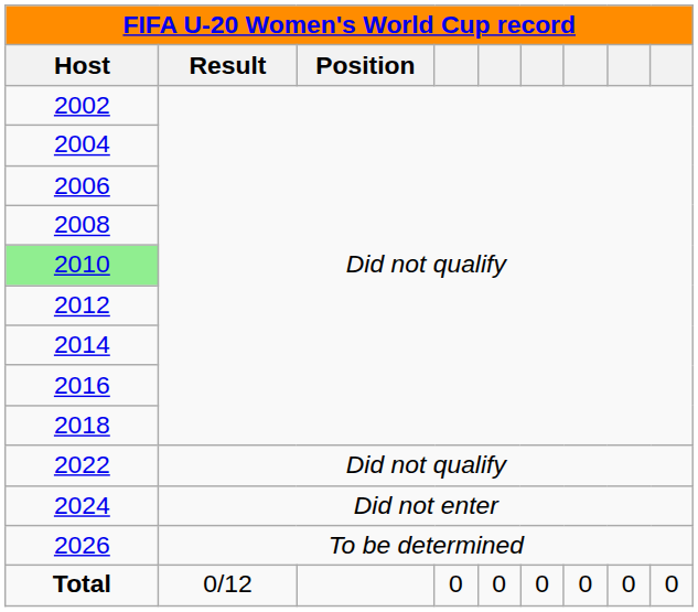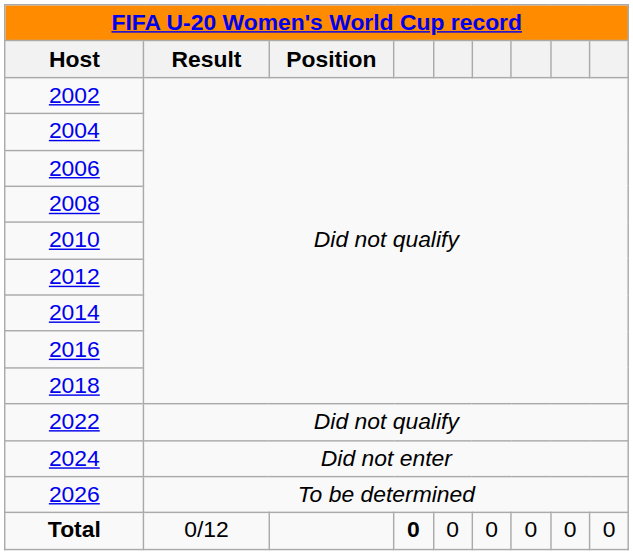2010 | FIFA U-20 Women's World Cup record / Host: lightgreen background -> no background
Total | column 4: normal -> bold
